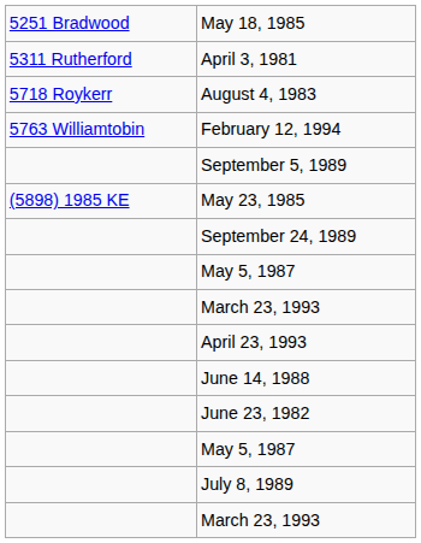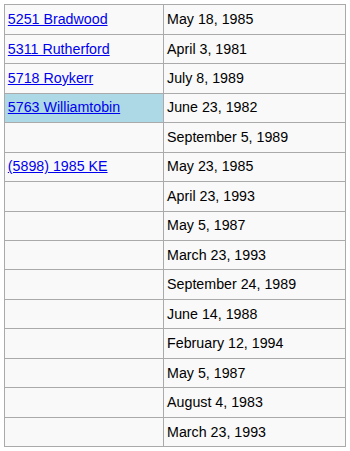row 3 | column 2: August 4, 1983 -> July 8, 1989
row 4 | column 1: no background -> lightblue background
row 4 | column 2: February 12, 1994 -> June 23, 1982
row 7 | column 2: September 24, 1989 -> April 23, 1993
row 10 | column 2: April 23, 1993 -> September 24, 1989
row 12 | column 2: June 23, 1982 -> February 12, 1994
row 14 | column 2: July 8, 1989 -> August 4, 1983
